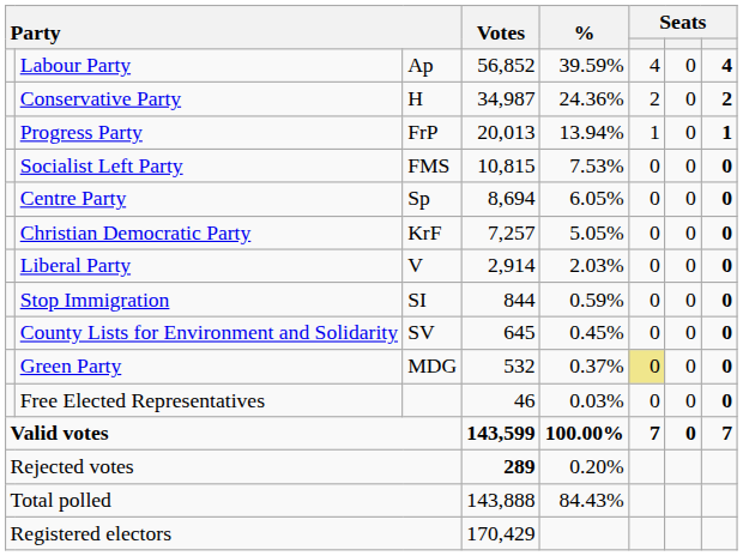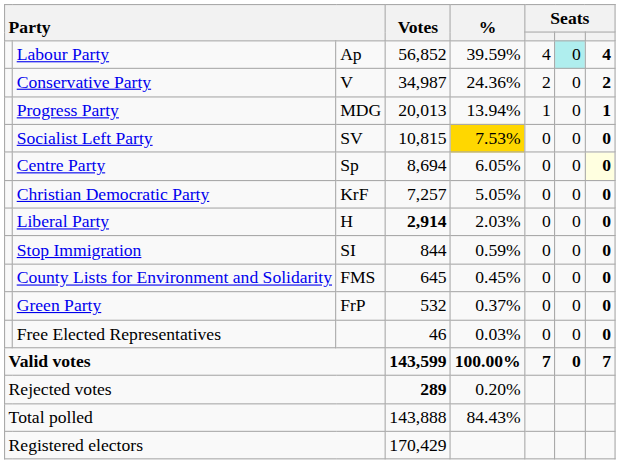Labour Party | column 7: no background -> paleturquoise background
Conservative Party | column 3: H -> V
Progress Party | column 3: FrP -> MDG
Socialist Left Party | column 3: FMS -> SV
Socialist Left Party | %: no background -> gold background
Centre Party | column 8: no background -> lightyellow background
Liberal Party | column 3: V -> H
Liberal Party | Votes: normal -> bold
County Lists for Environment and Solidarity | column 3: SV -> FMS
Green Party | column 3: MDG -> FrP
Green Party | column 6: khaki background -> no background
